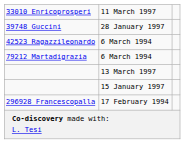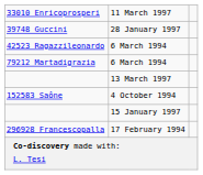+ row: 152583 Saône | 4 October 1994
